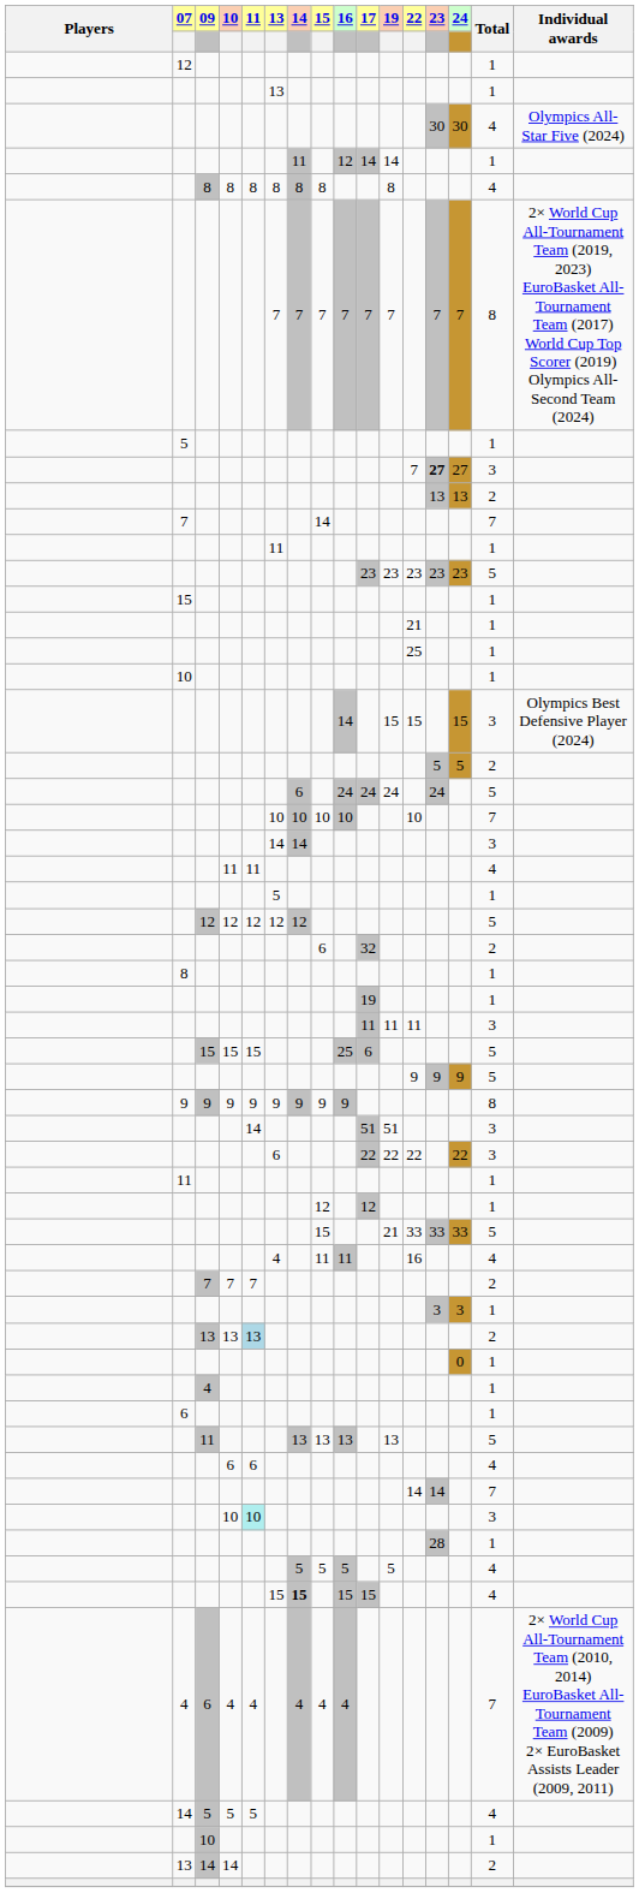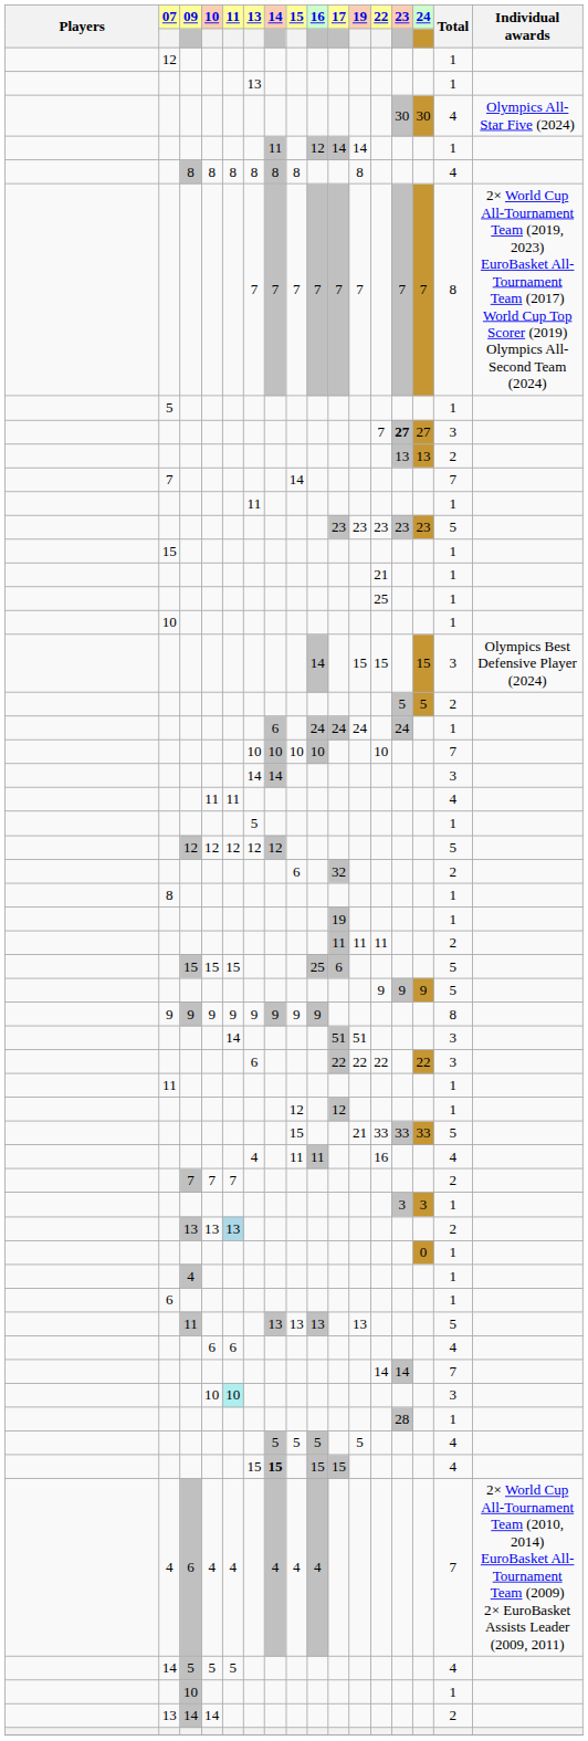row 21 | Total: 5 -> 1
row 30 | Total: 3 -> 2
